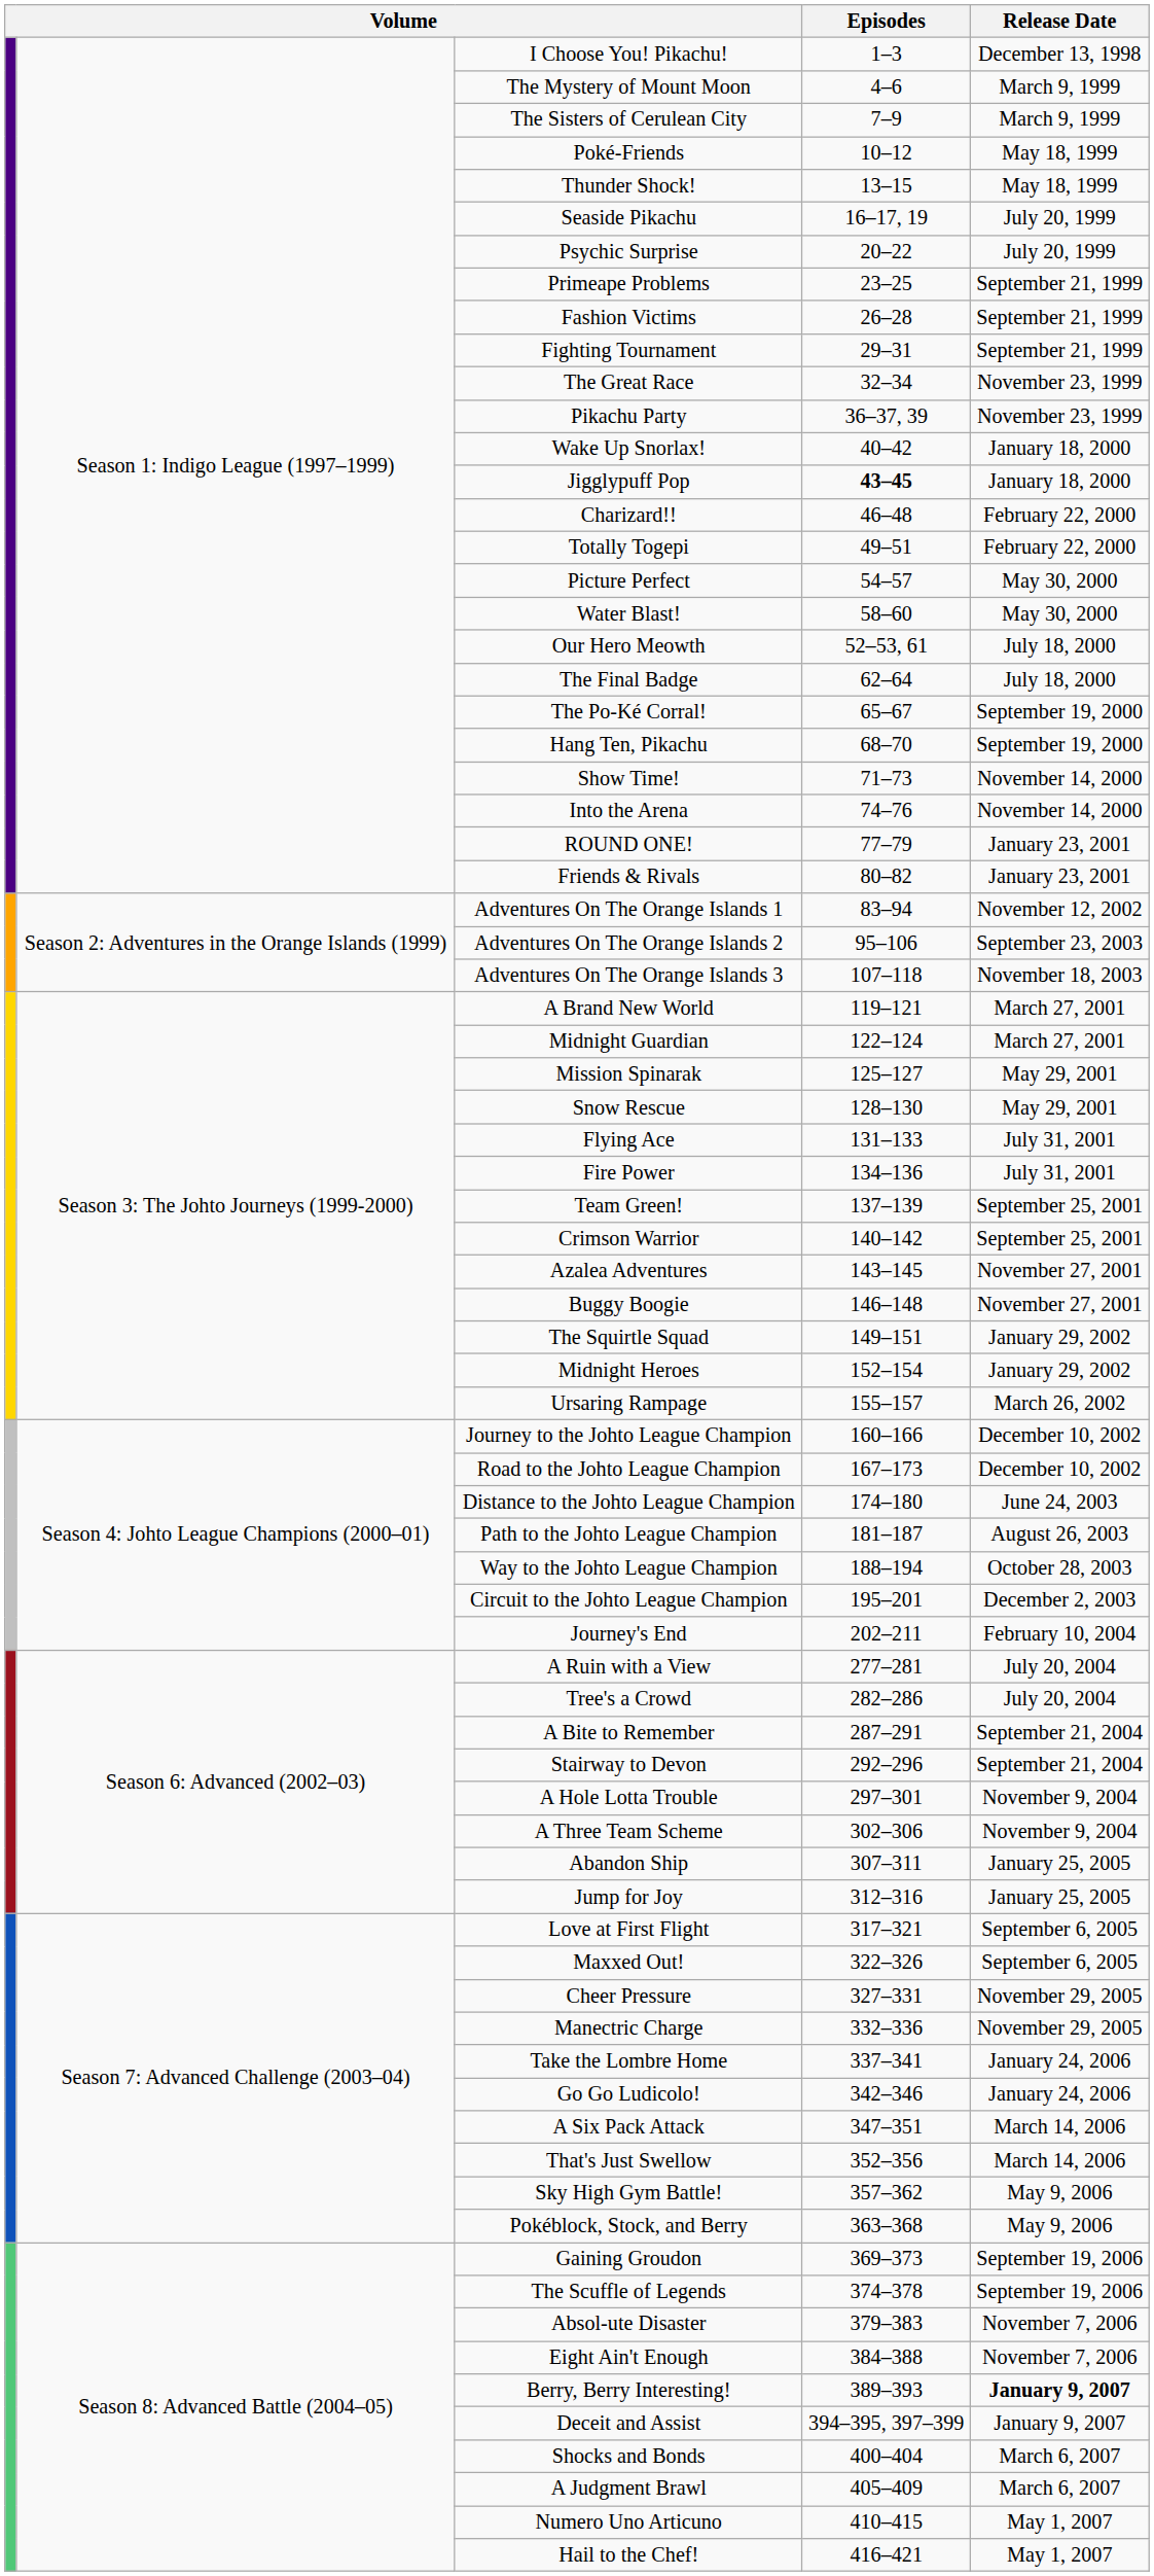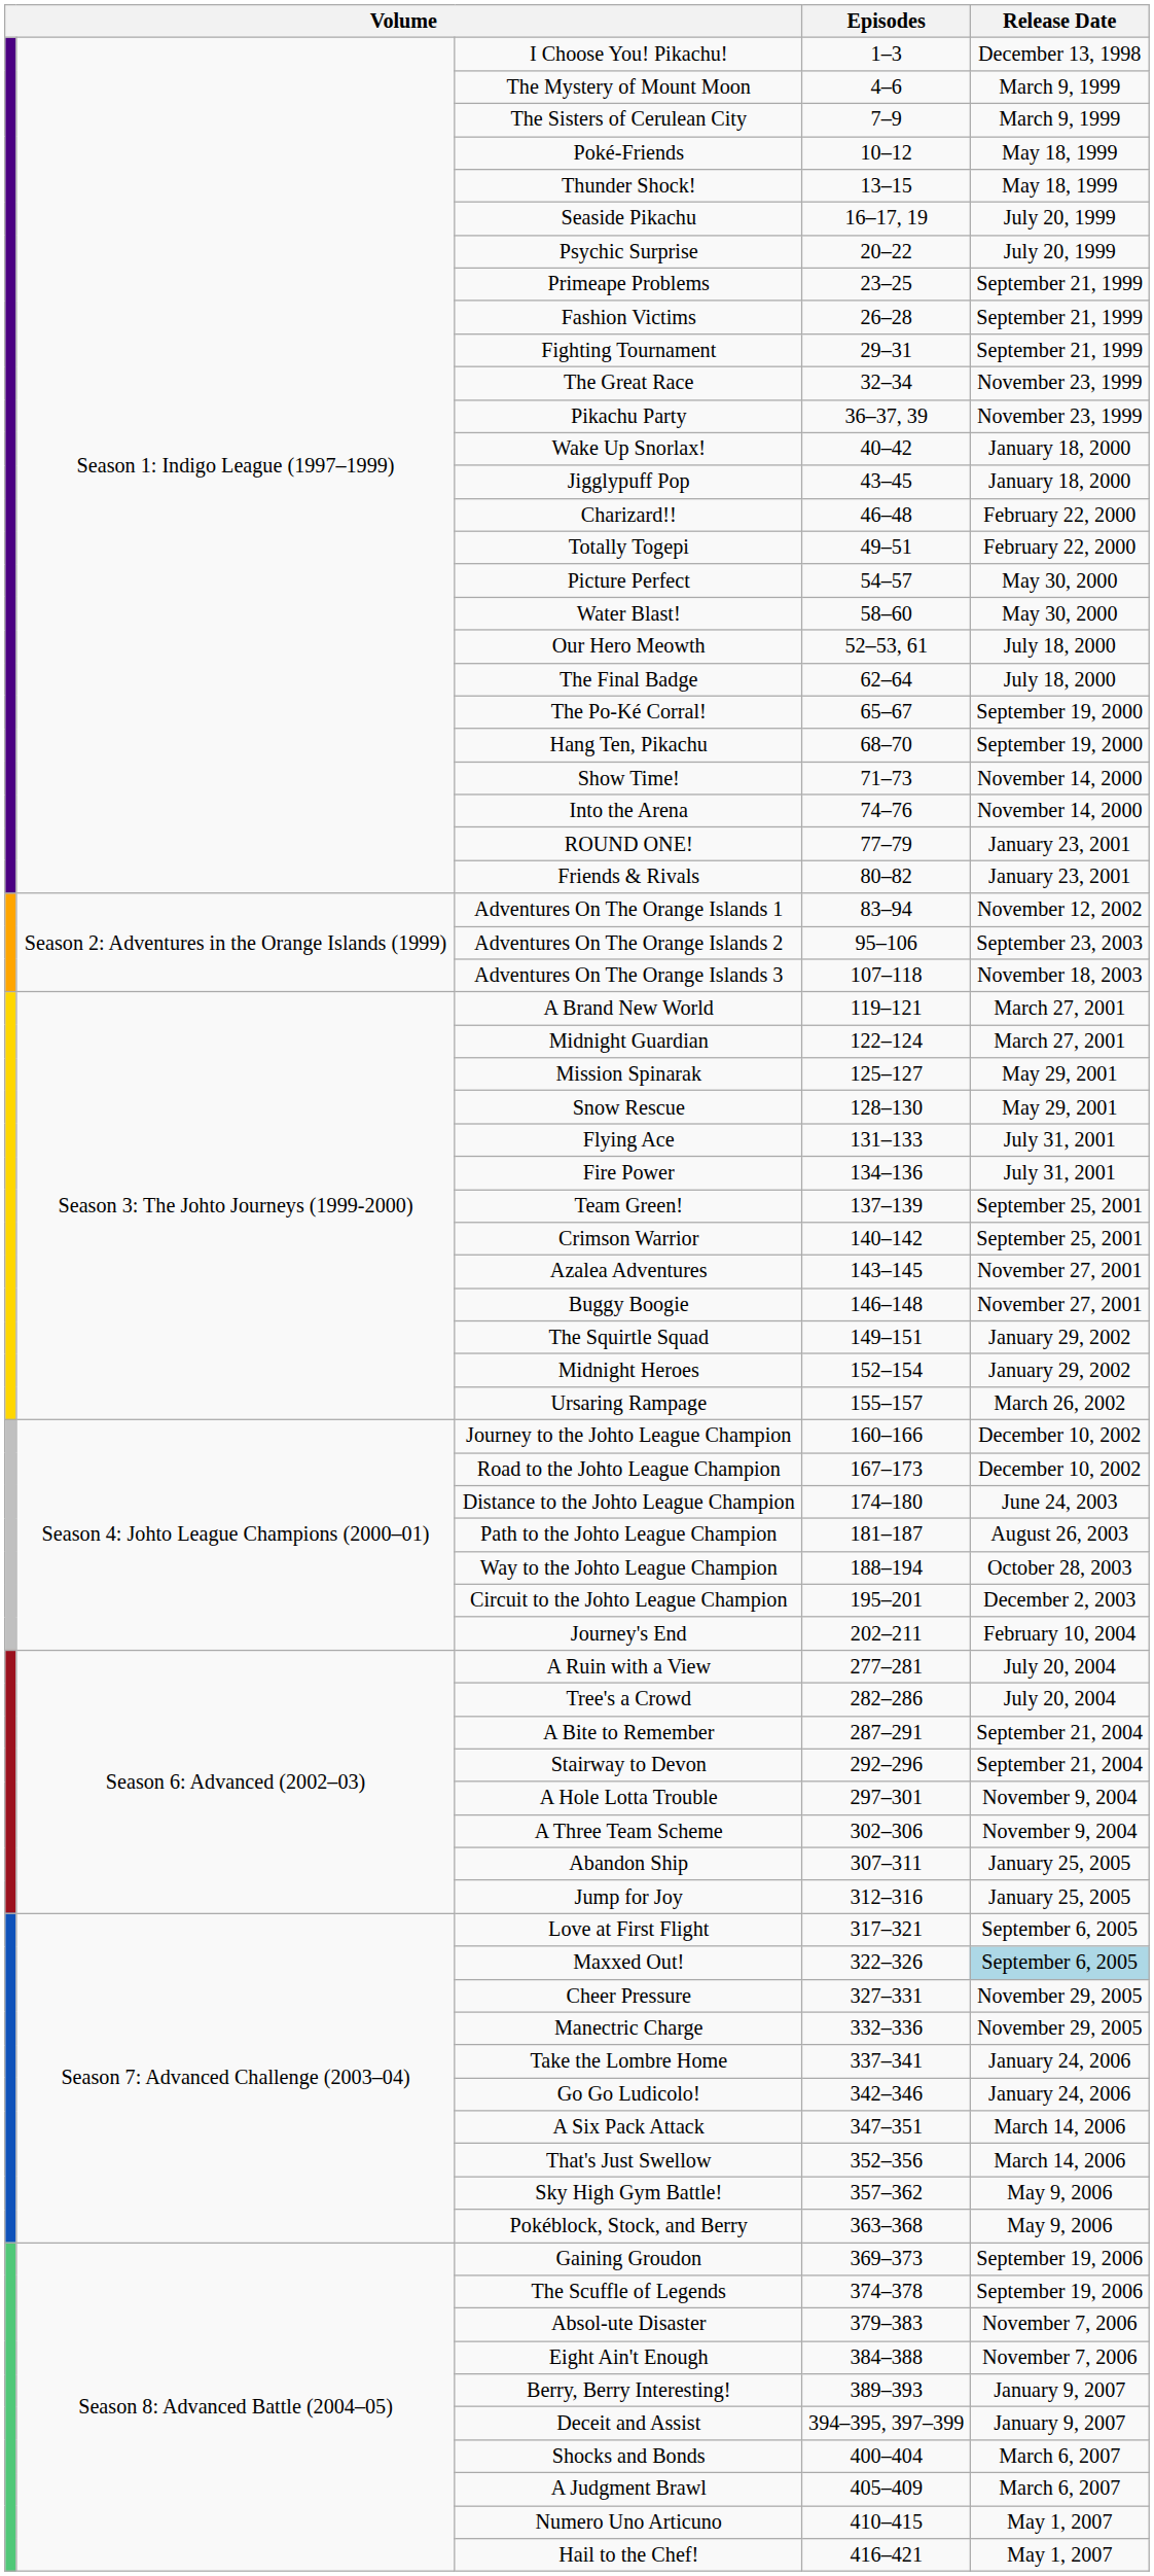Jigglypuff Pop | Episodes: bold -> normal
Maxxed Out! | Release Date: no background -> lightblue background
Berry, Berry Interesting! | Release Date: bold -> normal
